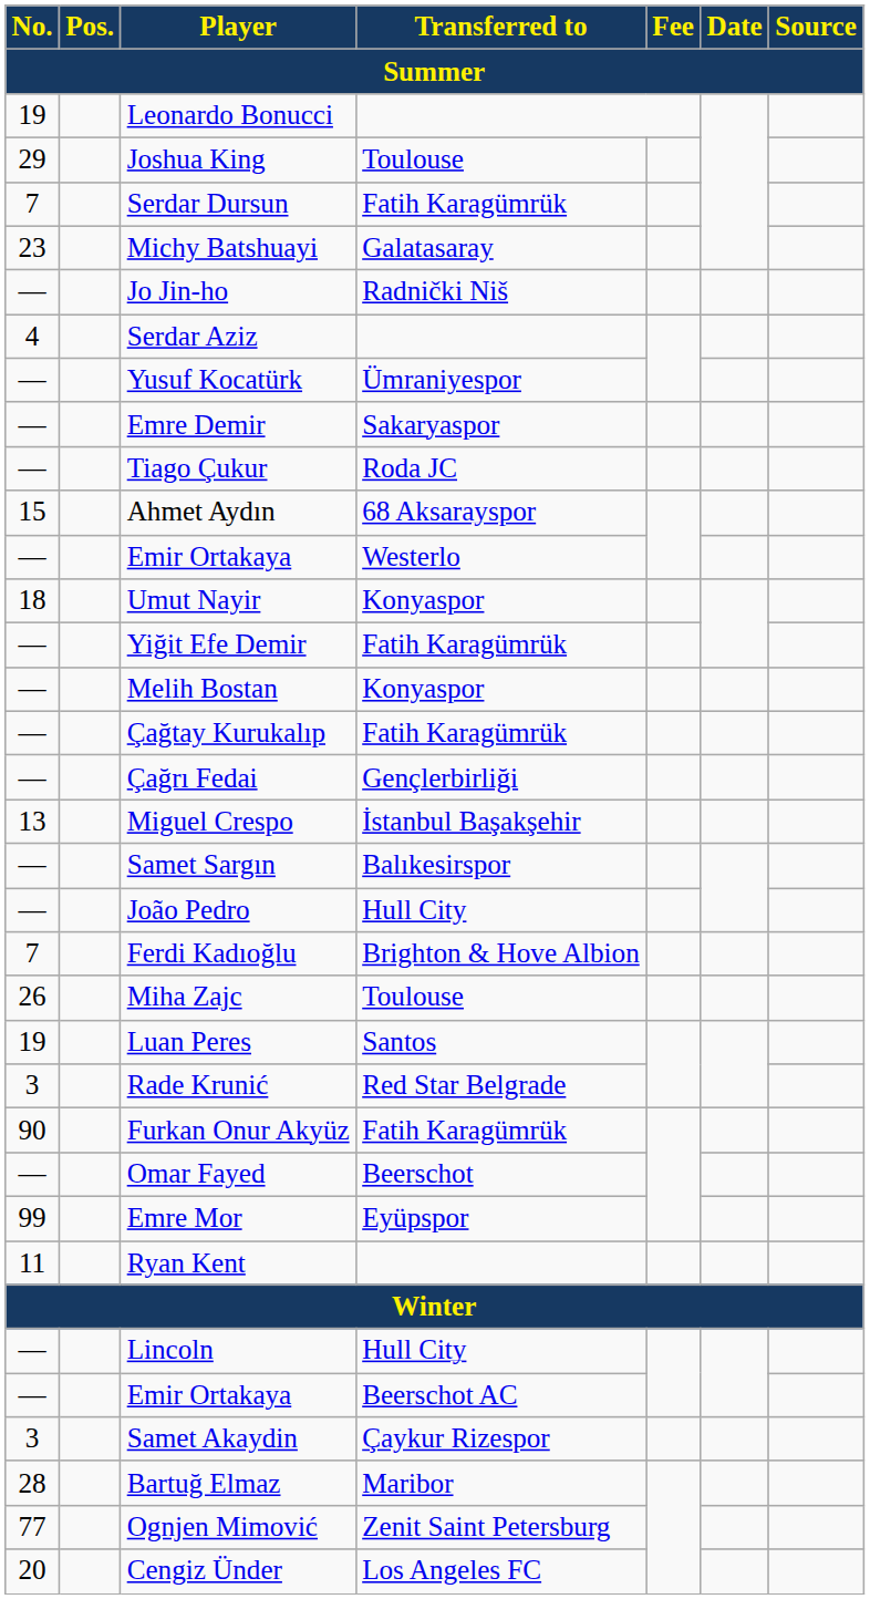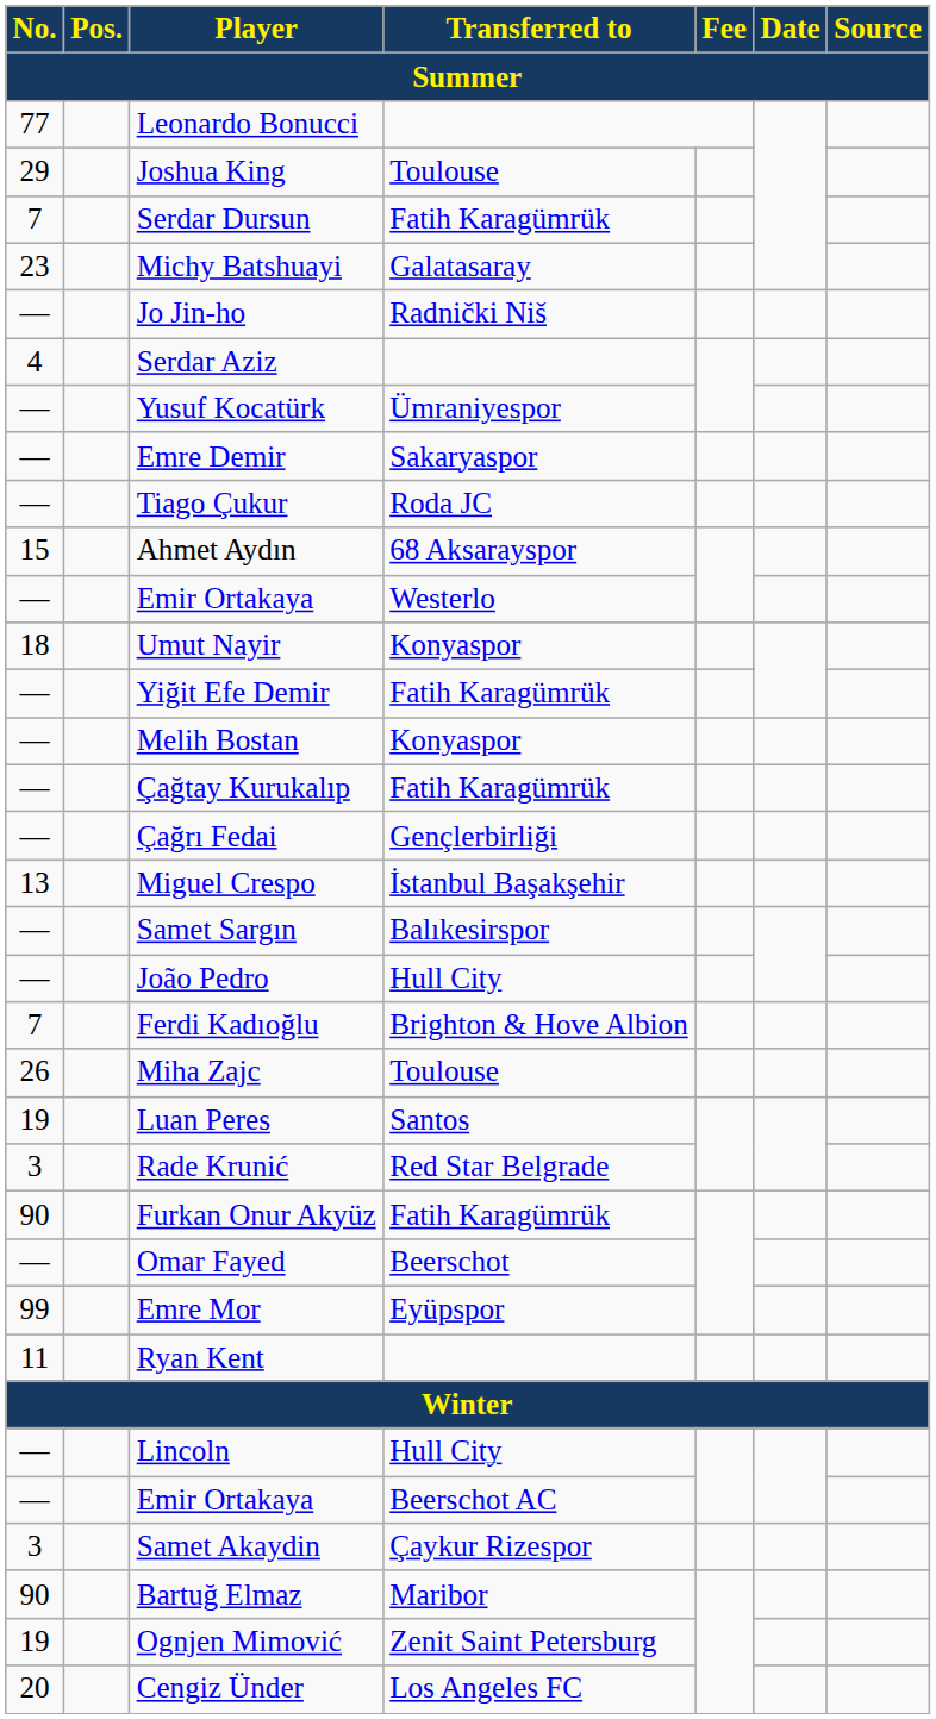Leonardo Bonucci | No.: 19 -> 77
Bartuğ Elmaz | No.: 28 -> 90
Ognjen Mimović | No.: 77 -> 19
